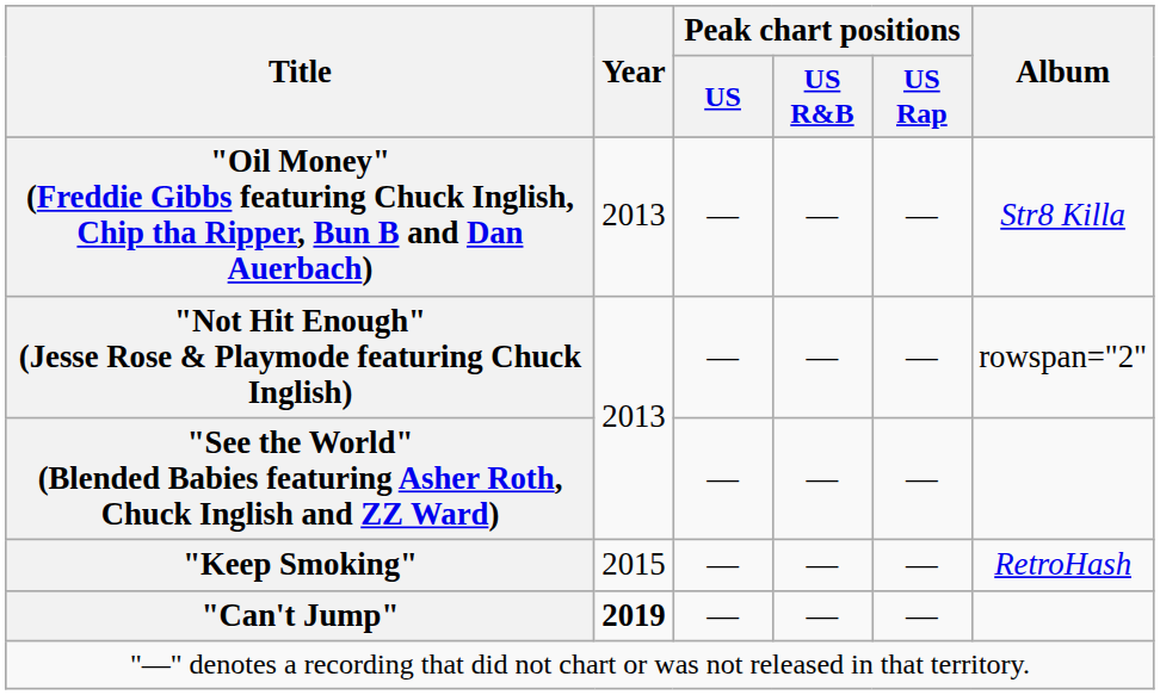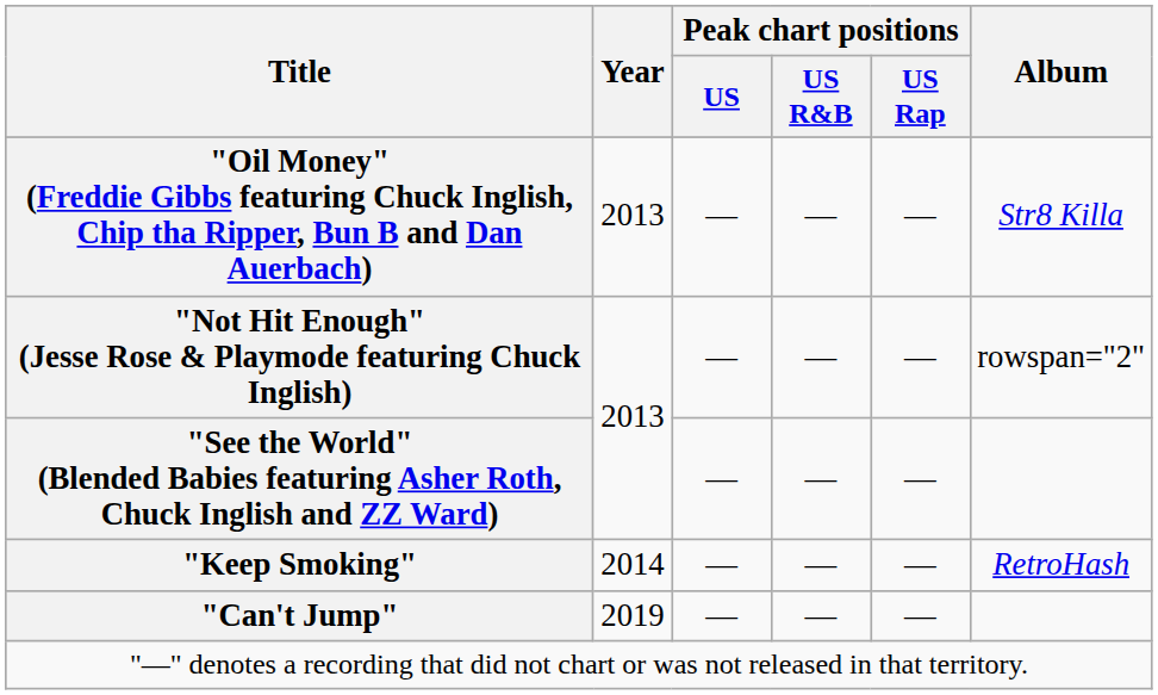"Keep Smoking" | Year: 2015 -> 2014
"Can't Jump" | Year: bold -> normal
